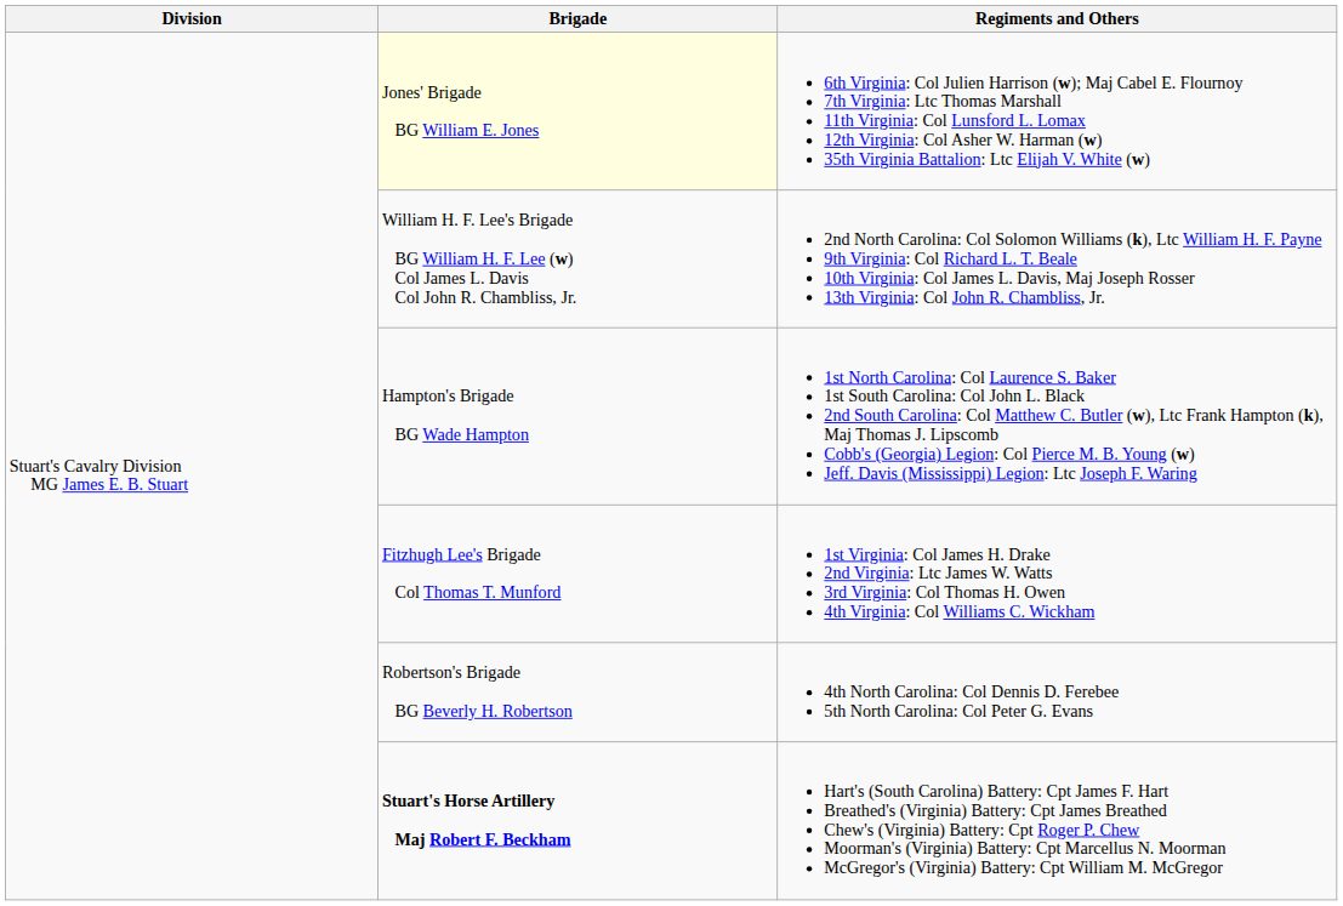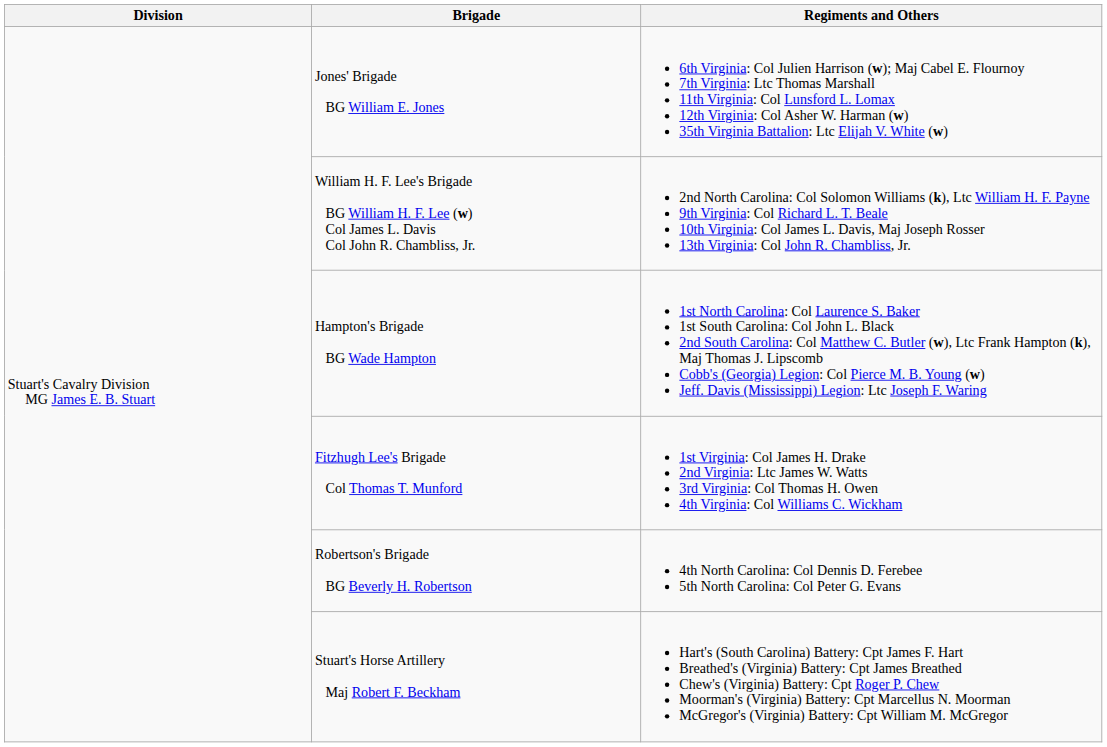Jones' Brigade BG William E. Jones | Brigade: lightyellow background -> no background
Stuart's Horse Artillery Maj Robert F. Beckham | Brigade: bold -> normal
